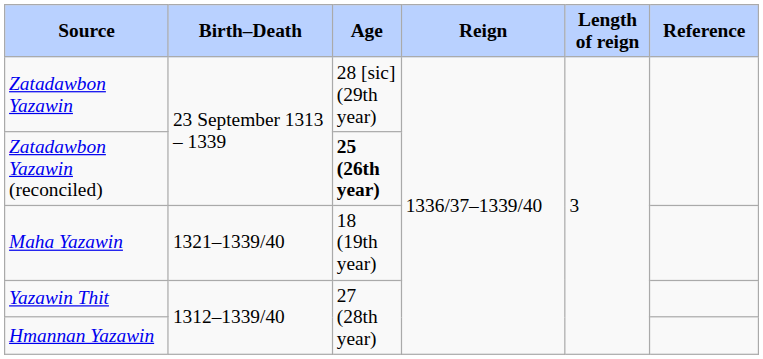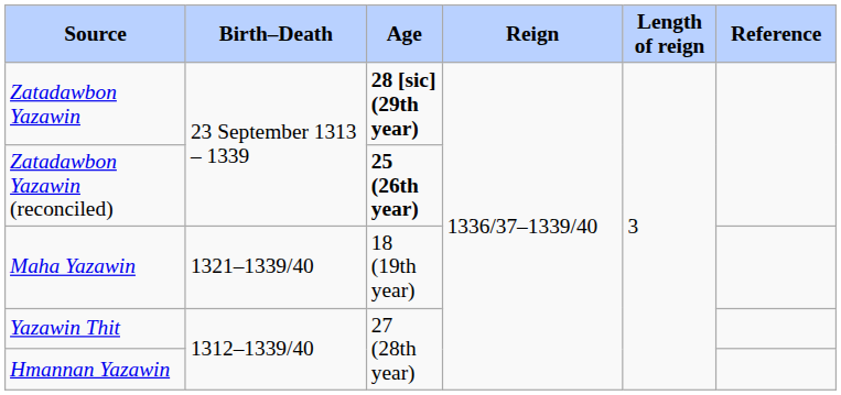Zatadawbon Yazawin | Age: normal -> bold
